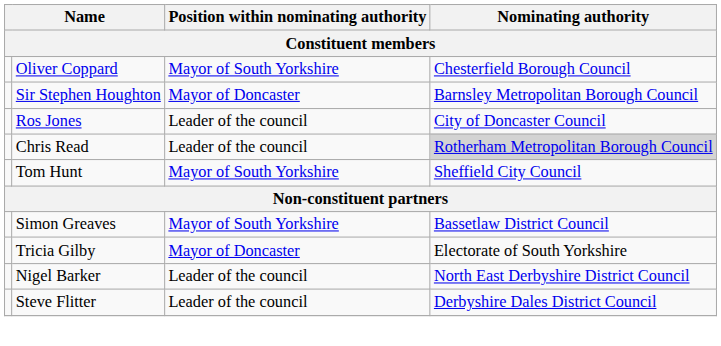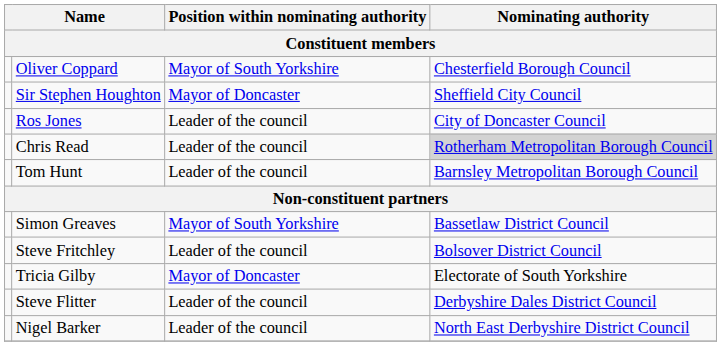Sir Stephen Houghton | Nominating authority: Barnsley Metropolitan Borough Council -> Sheffield City Council
Tom Hunt | Position within nominating authority: Mayor of South Yorkshire -> Leader of the council
Tom Hunt | Nominating authority: Sheffield City Council -> Barnsley Metropolitan Borough Council
+ row: Steve Fritchley | Leader of the council | Bolsover District Council
rows swapped: Steve Flitter <-> Nigel Barker
